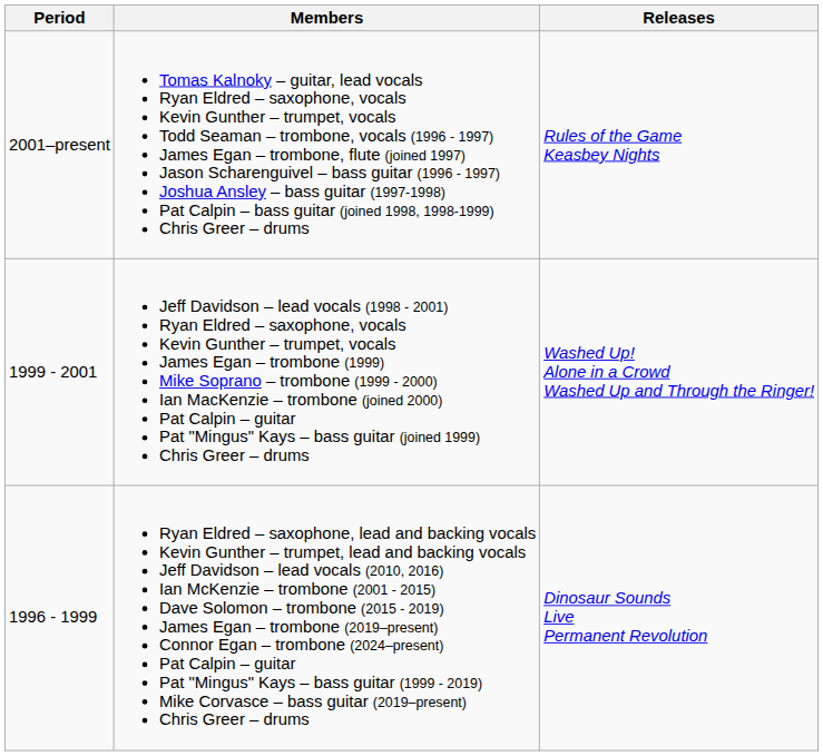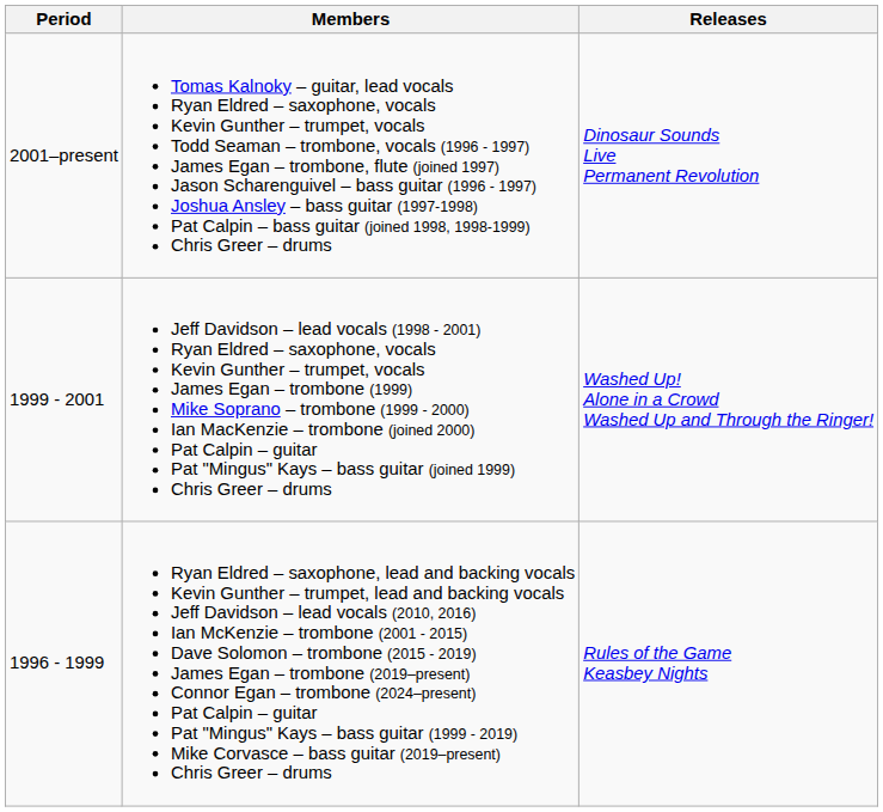row 2 | Releases: Rules of the Game Keasbey Nights -> Dinosaur Sounds Live Permanent Revolution
row 4 | Releases: Dinosaur Sounds Live Permanent Revolution -> Rules of the Game Keasbey Nights
